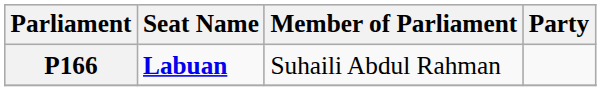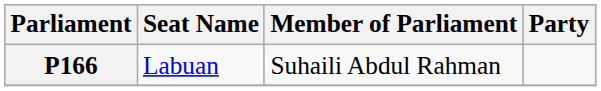P166 | Seat Name: bold -> normal
